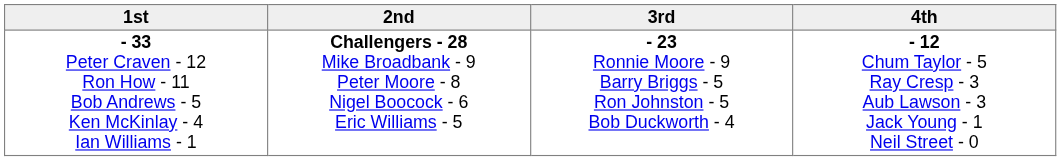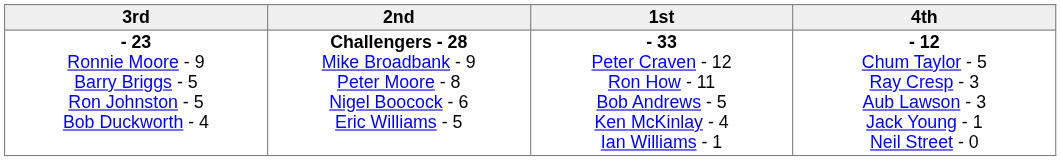columns swapped: 1st <-> 3rd
